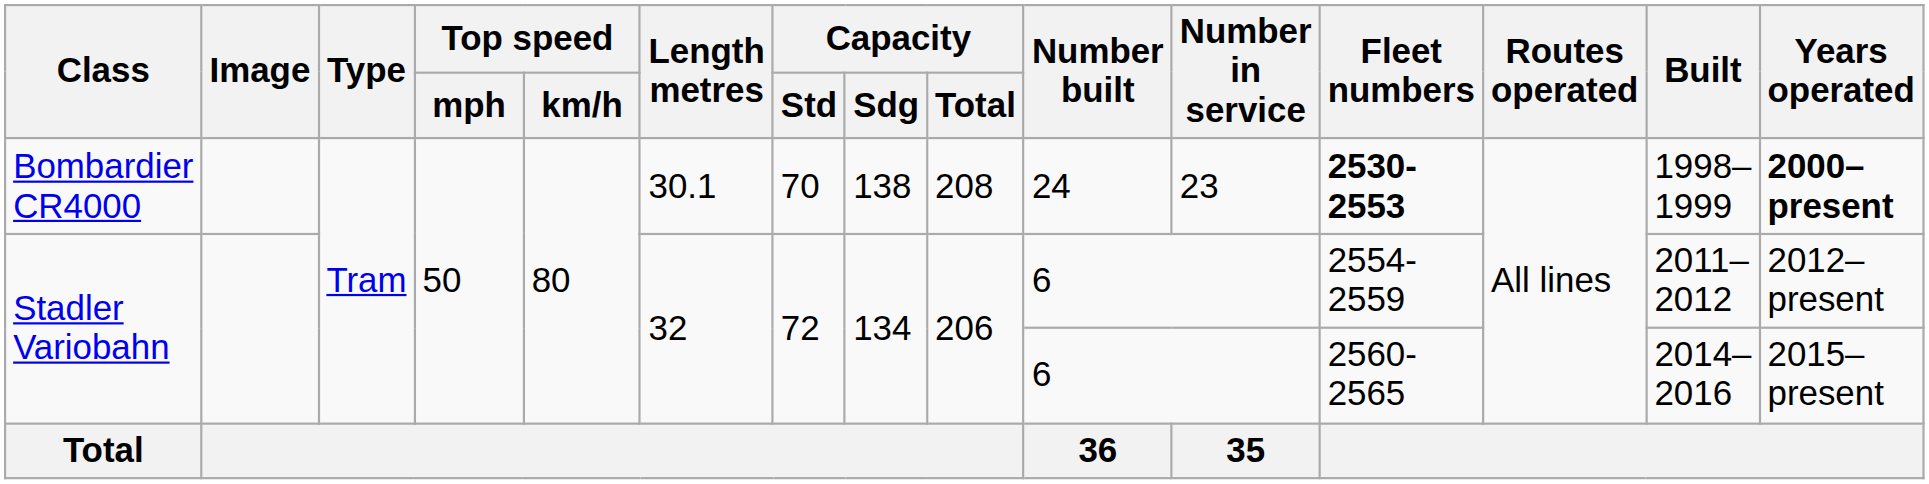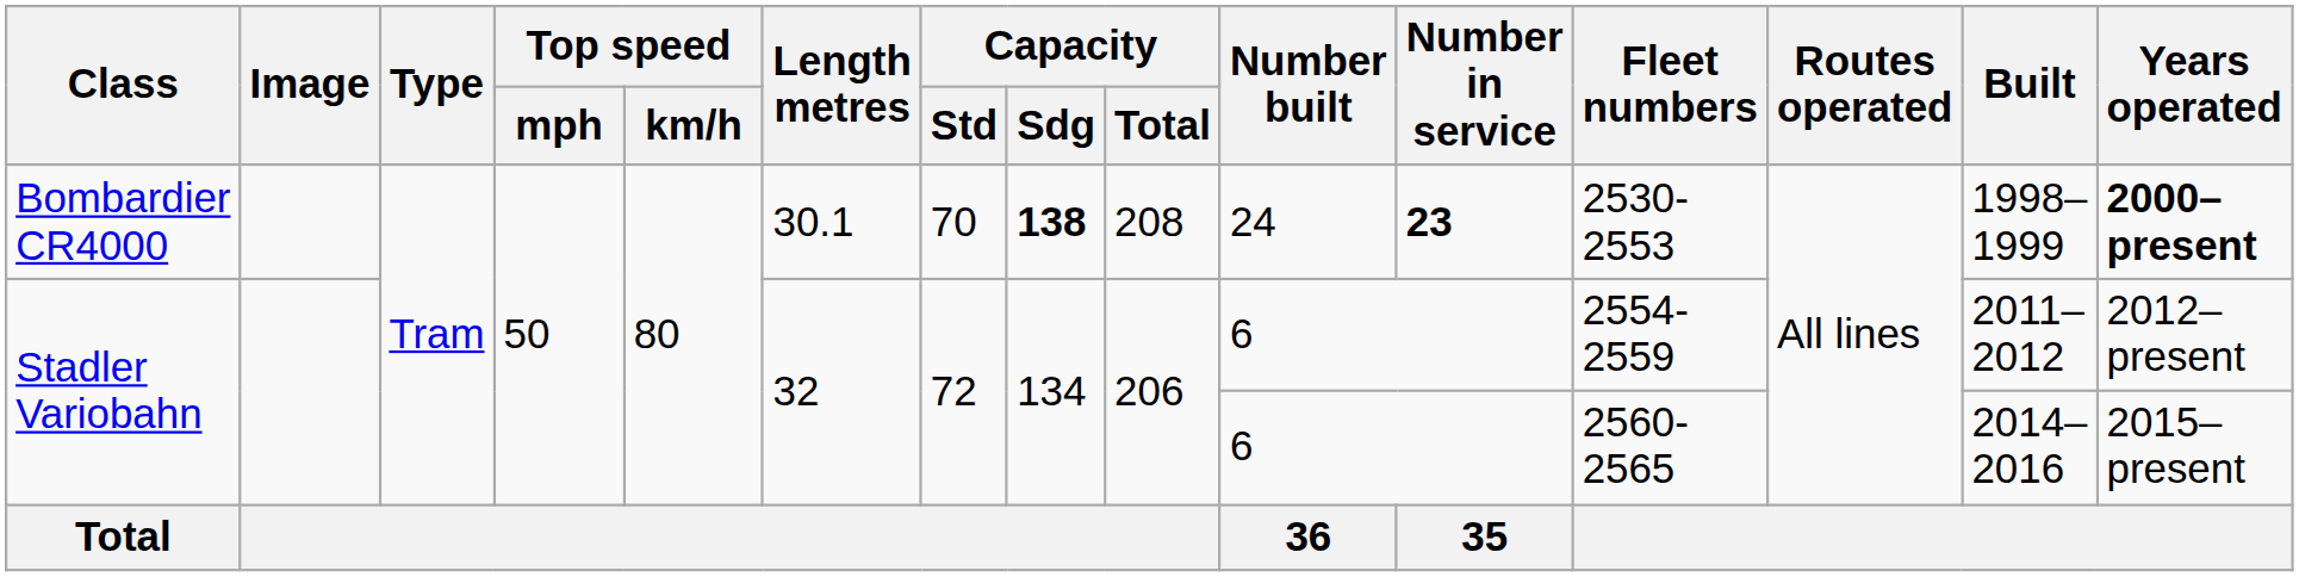Bombardier CR4000 | Capacity / Sdg: normal -> bold
Bombardier CR4000 | Number in service: normal -> bold
Bombardier CR4000 | Fleet numbers: bold -> normal
